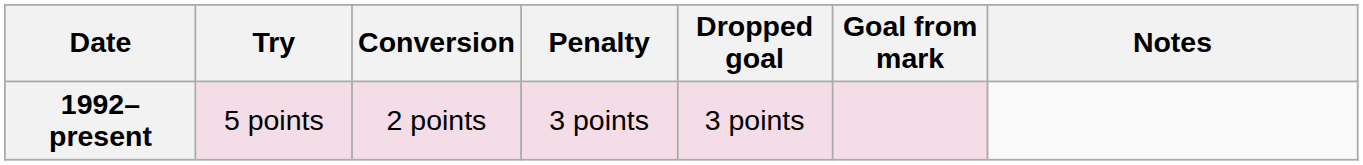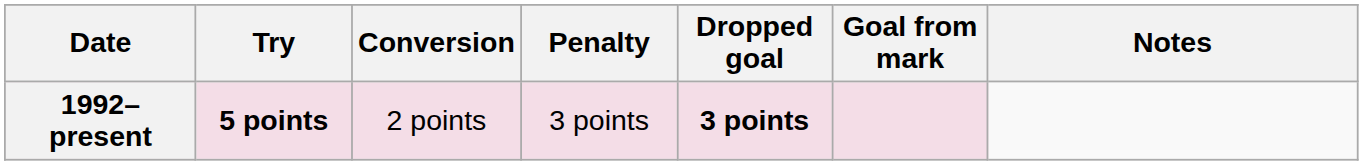1992–present | Try: normal -> bold
1992–present | Dropped goal: normal -> bold
